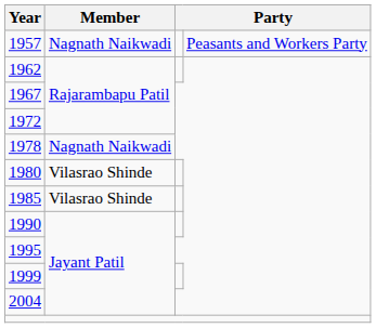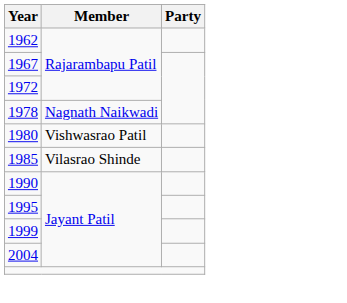- row: 1957 | Nagnath Naikwadi | Peasants and Workers Party
1980 | Member: Vilasrao Shinde -> Vishwasrao Patil
